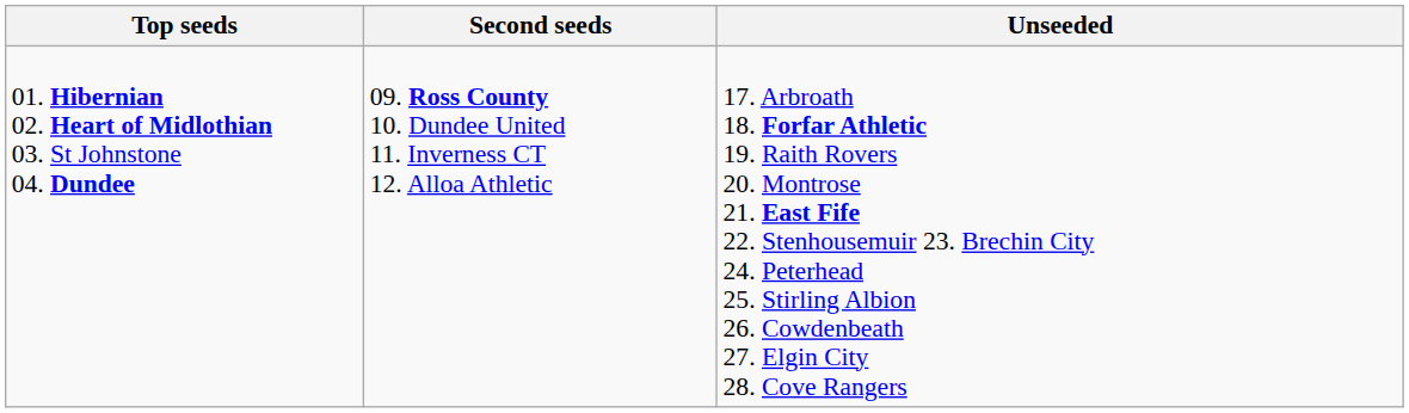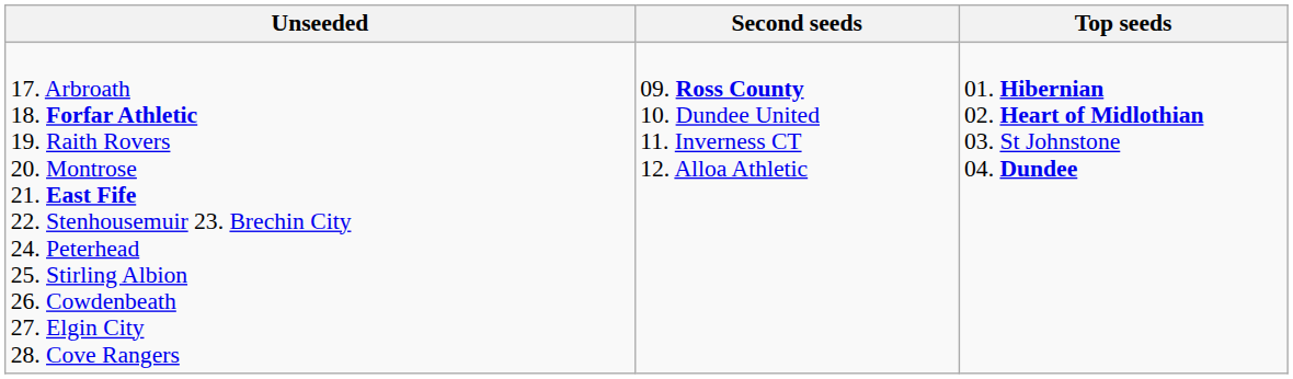columns swapped: Top seeds <-> Unseeded
